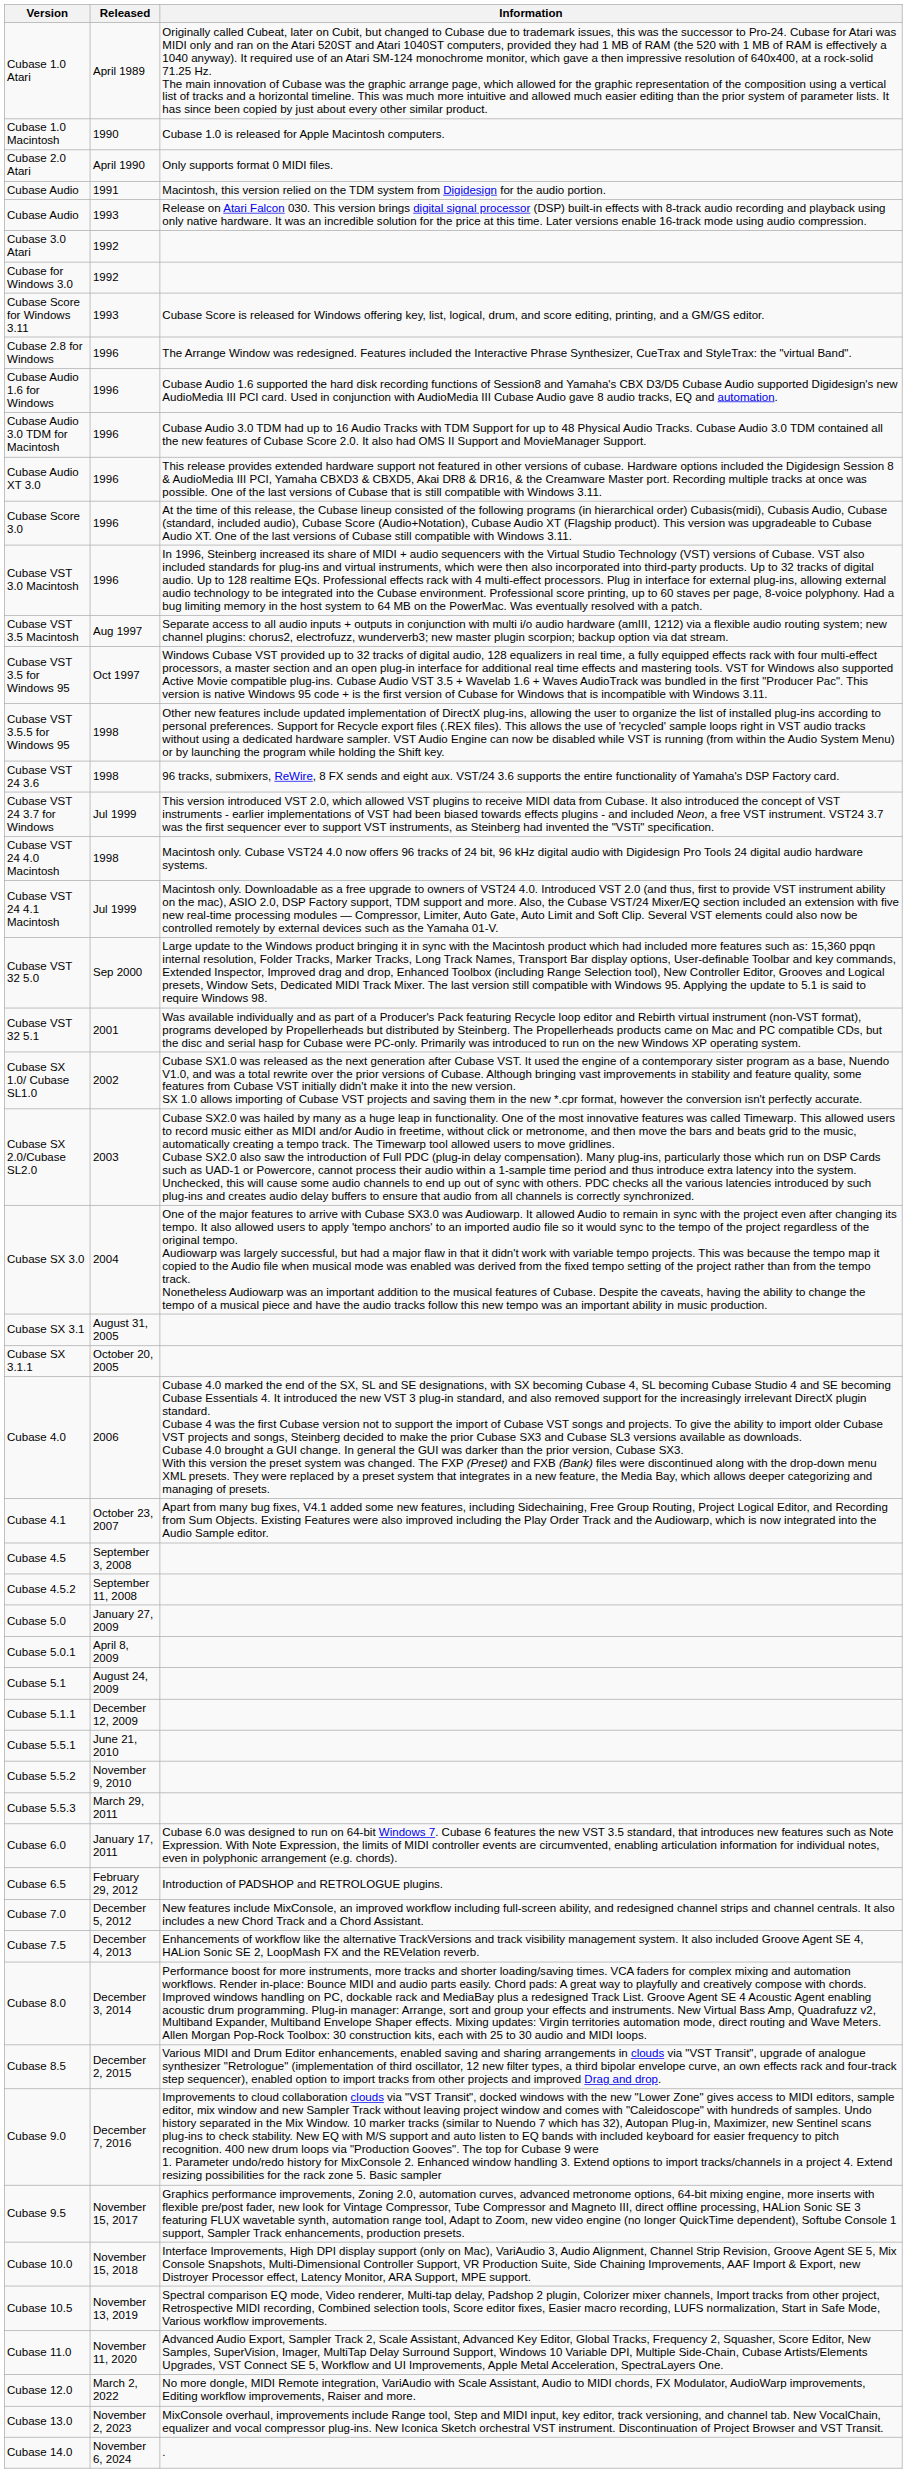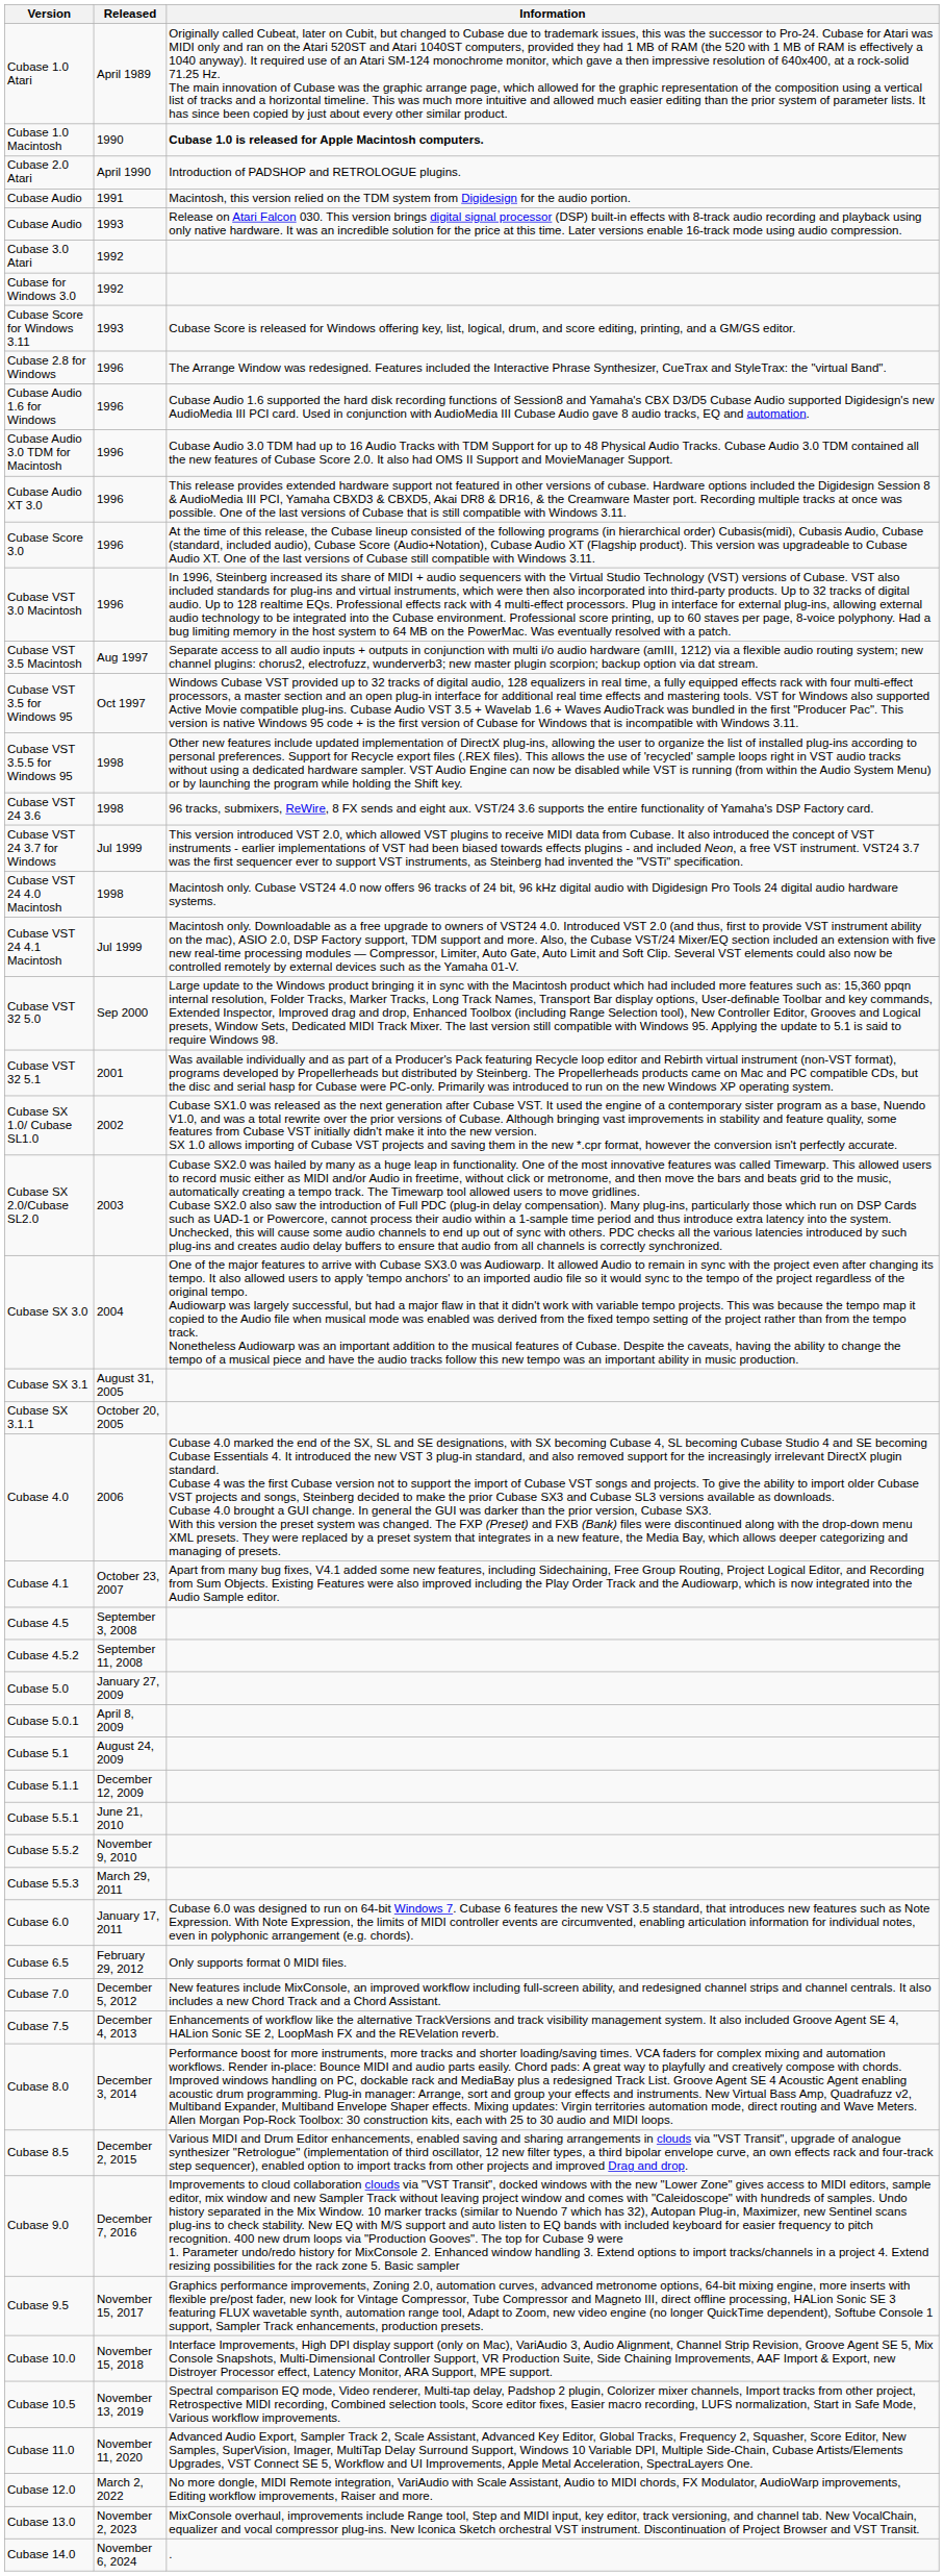Cubase 1.0 Macintosh | Information: normal -> bold
Cubase 2.0 Atari | Information: Only supports format 0 MIDI files. -> Introduction of PADSHOP and RETROLOGUE plugins.
Cubase 6.5 | Information: Introduction of PADSHOP and RETROLOGUE plugins. -> Only supports format 0 MIDI files.
